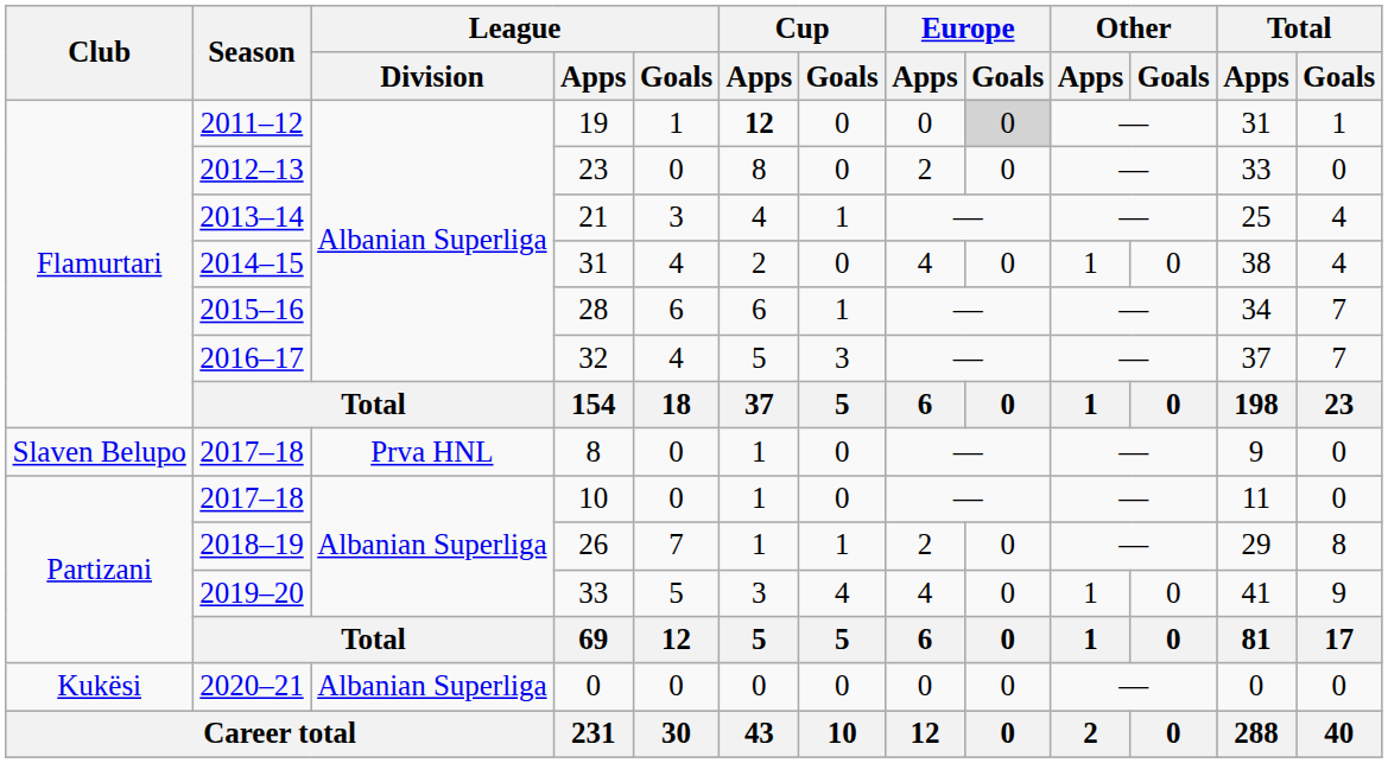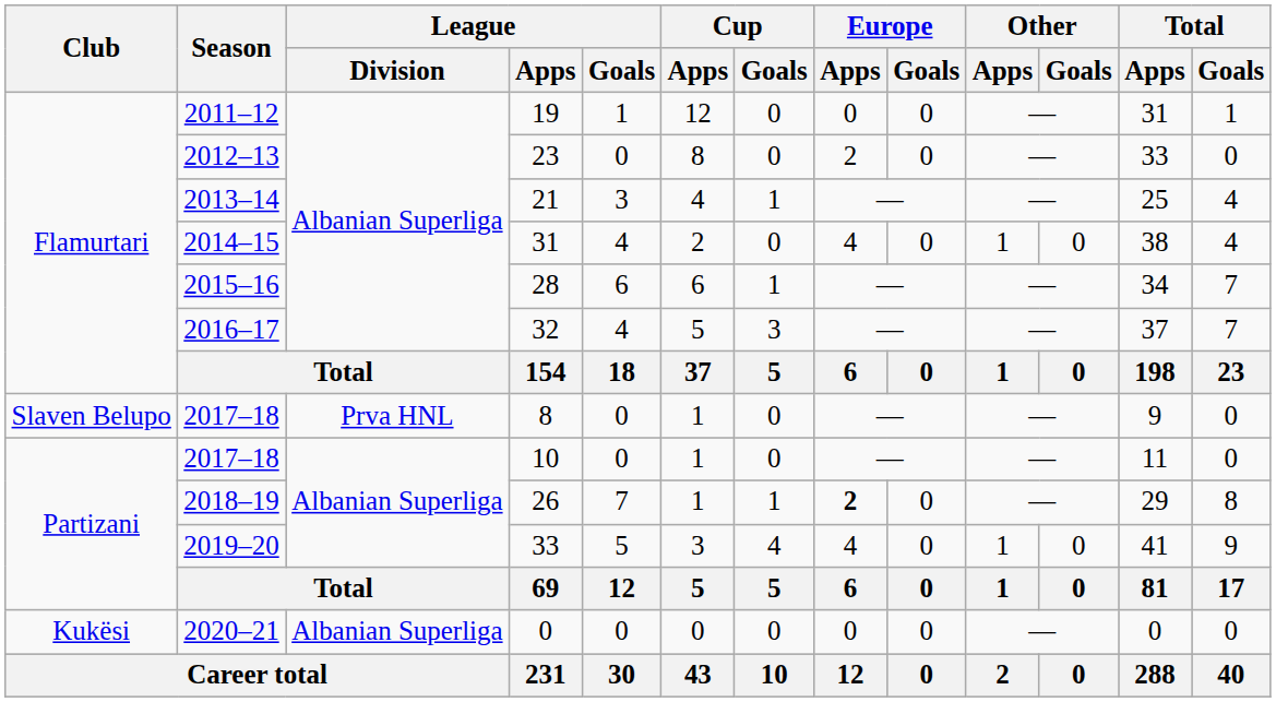19 | Cup / Apps: bold -> normal
19 | Europe / Goals: lightgrey background -> no background
26 | Europe / Apps: normal -> bold
